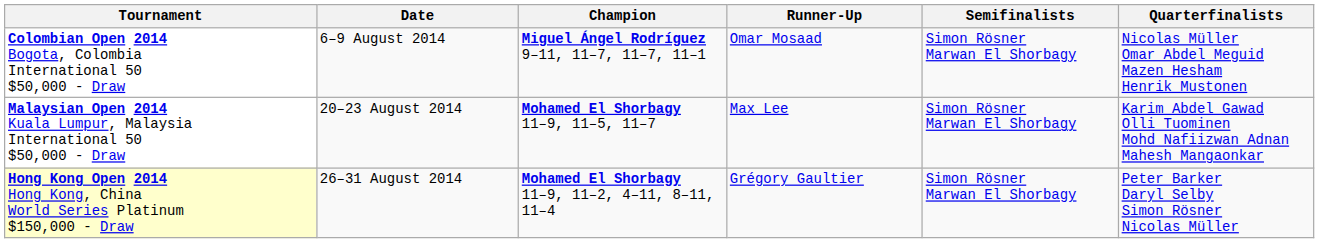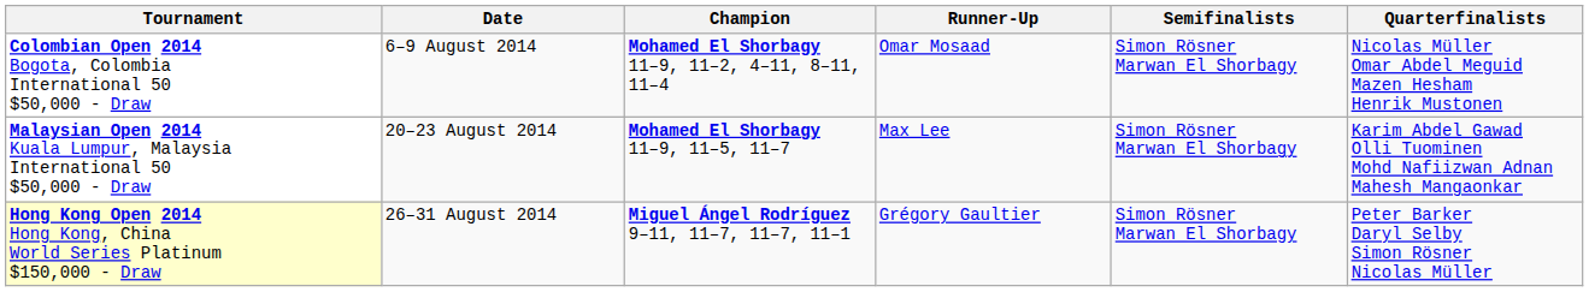row 2 | Champion: Miguel Ángel Rodríguez 9–11, 11–7, 11–7, 11–1 -> Mohamed El Shorbagy 11–9, 11–2, 4–11, 8–11, 11–4
row 4 | Champion: Mohamed El Shorbagy 11–9, 11–2, 4–11, 8–11, 11–4 -> Miguel Ángel Rodríguez 9–11, 11–7, 11–7, 11–1
